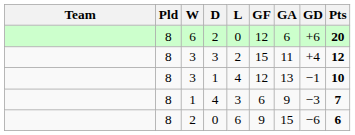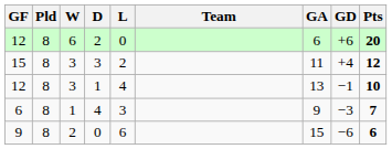columns swapped: Team <-> GF
